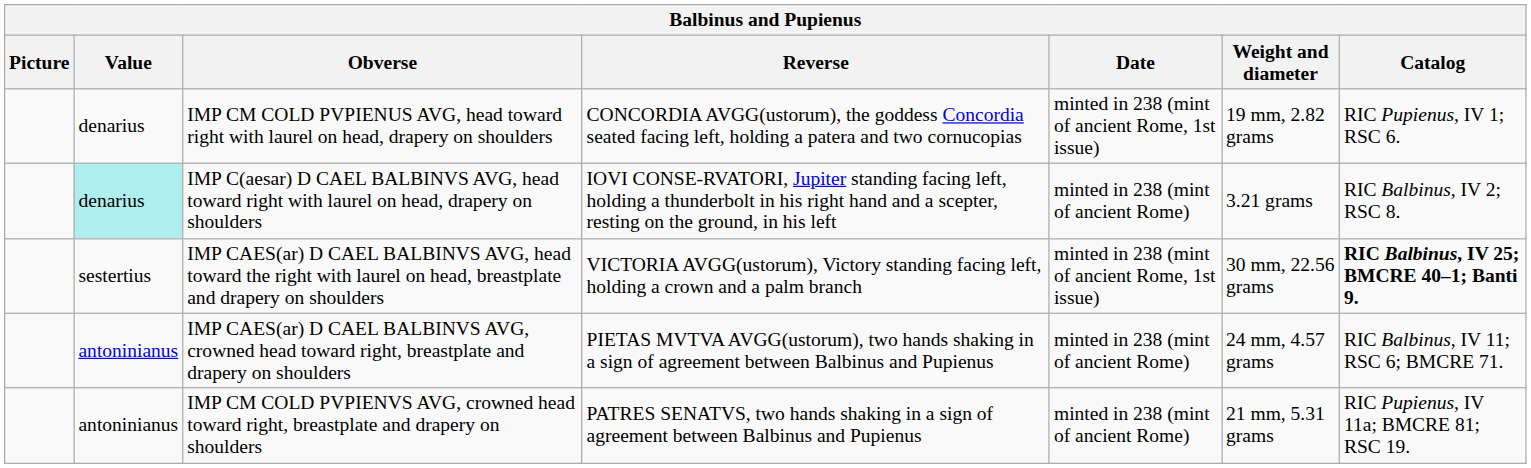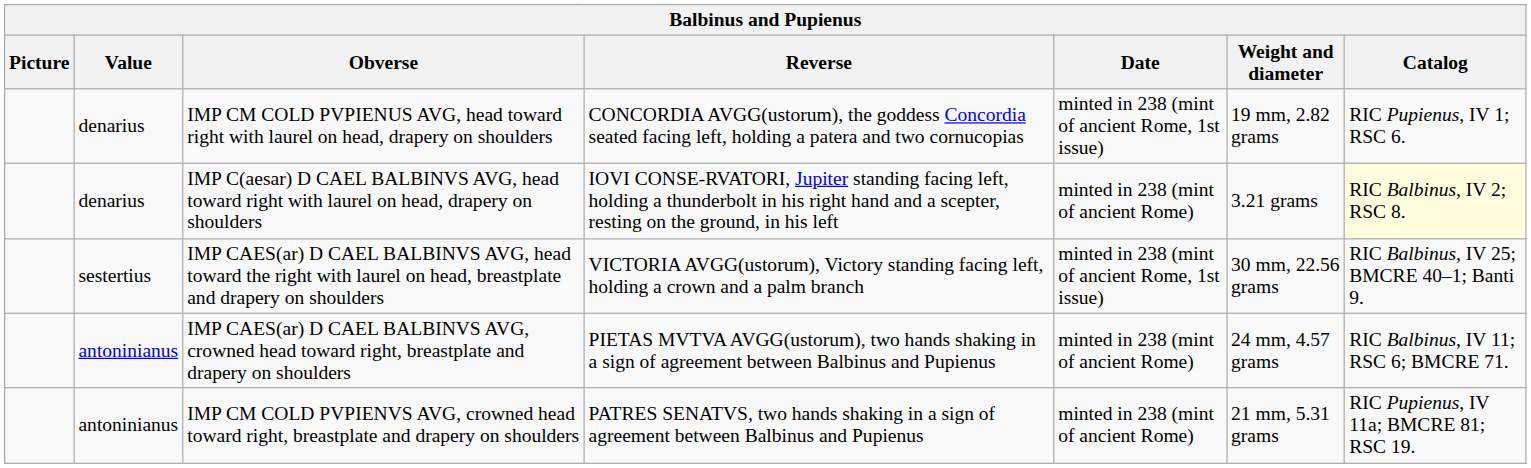row 4 | Value: paleturquoise background -> no background
row 4 | Catalog: no background -> lightyellow background
row 5 | Catalog: bold -> normal
